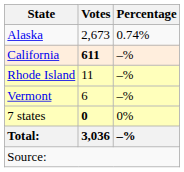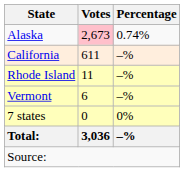Alaska | Votes: no background -> pink background
California | Votes: bold -> normal
7 states | Votes: bold -> normal
